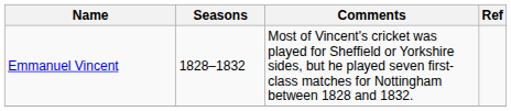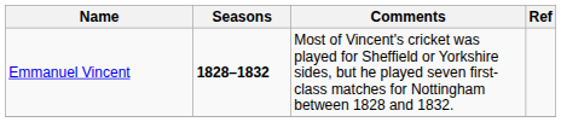Emmanuel Vincent | Seasons: normal -> bold
